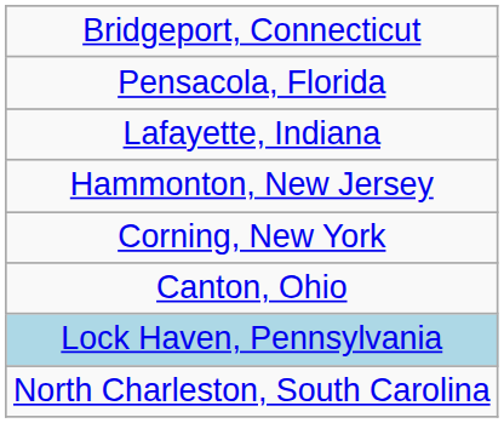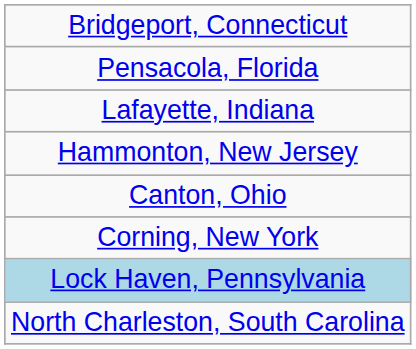row 5 | column 1: Corning, New York -> Canton, Ohio
row 6 | column 1: Canton, Ohio -> Corning, New York
